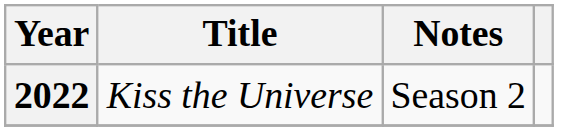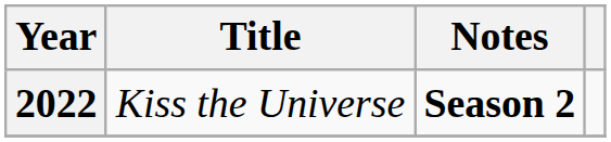2022 | Notes: normal -> bold
